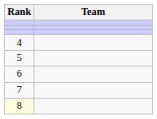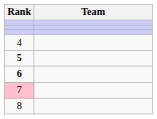row 6 | Rank: normal -> bold
row 7 | Rank: normal -> bold
row 8 | Rank: no background -> pink background
row 9 | Rank: lightyellow background -> no background
